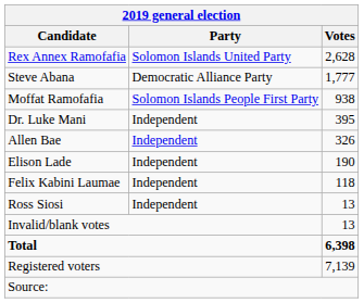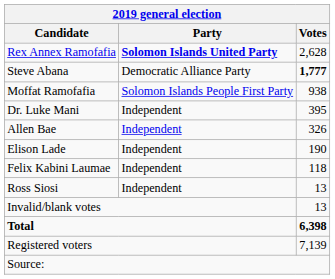Rex Annex Ramofafia | Party: normal -> bold
Steve Abana | Votes: normal -> bold
